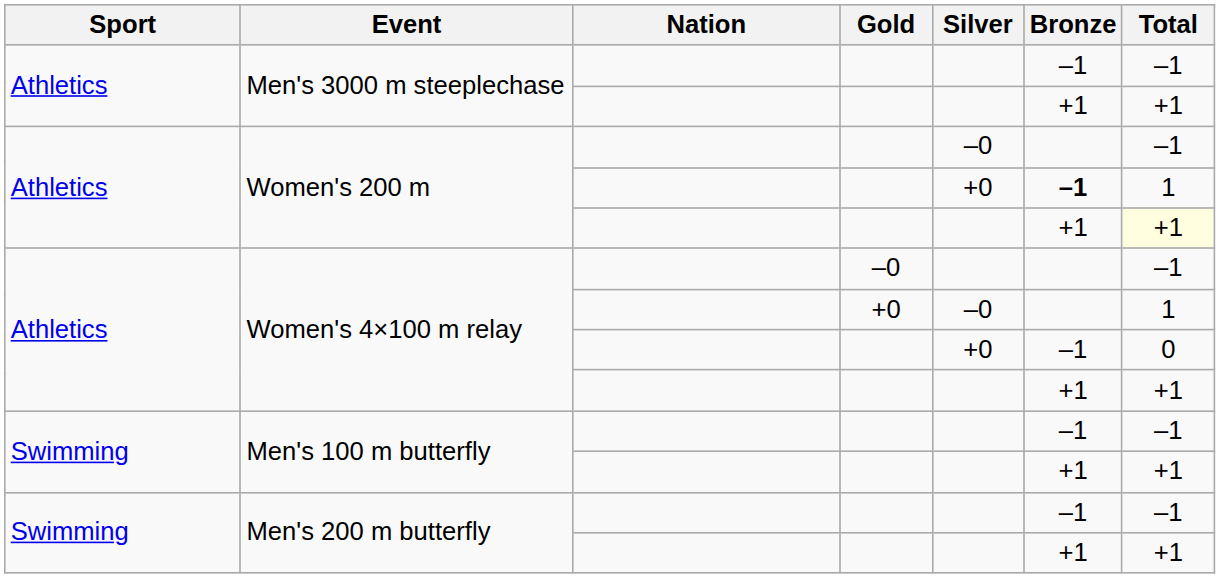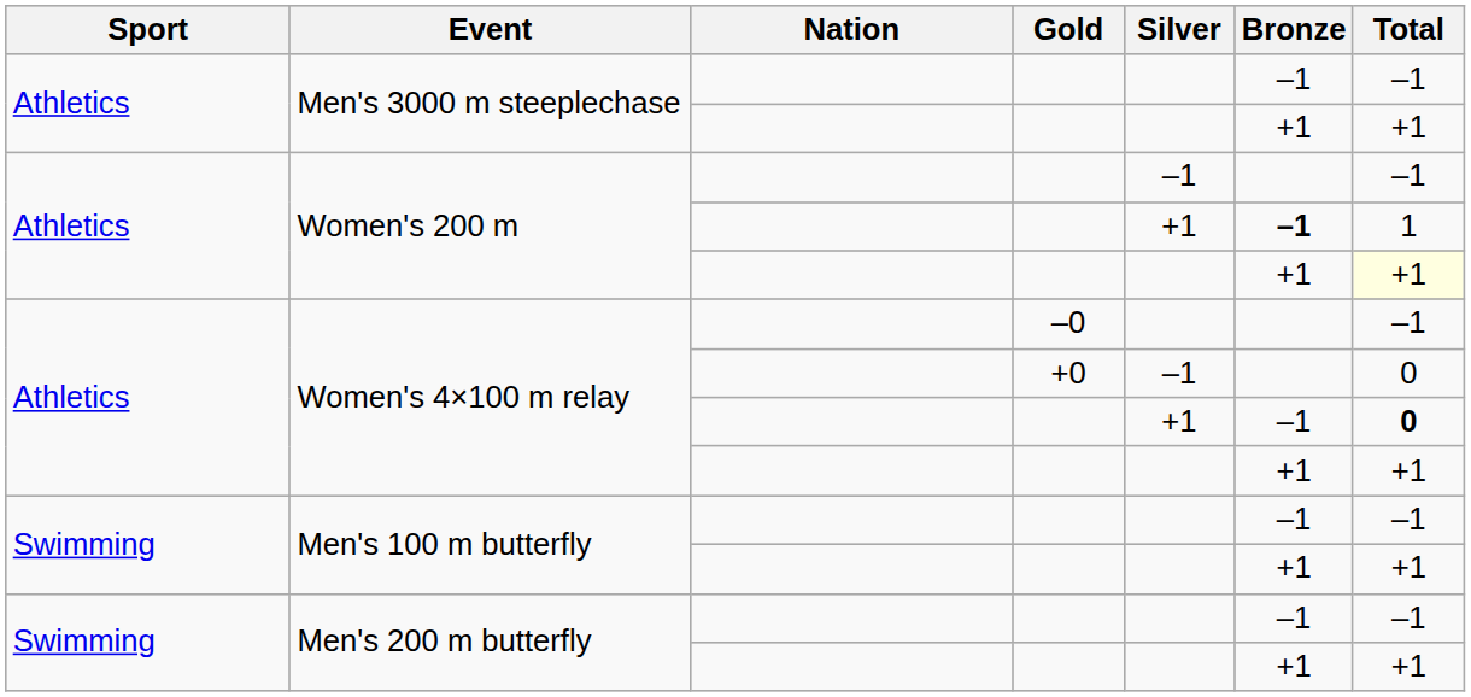row 4 | Silver: –0 -> –1
row 5 | Silver: +0 -> +1
row 8 | Silver: –0 -> –1
row 8 | Total: 1 -> 0
row 9 | Silver: +0 -> +1
row 9 | Total: normal -> bold
